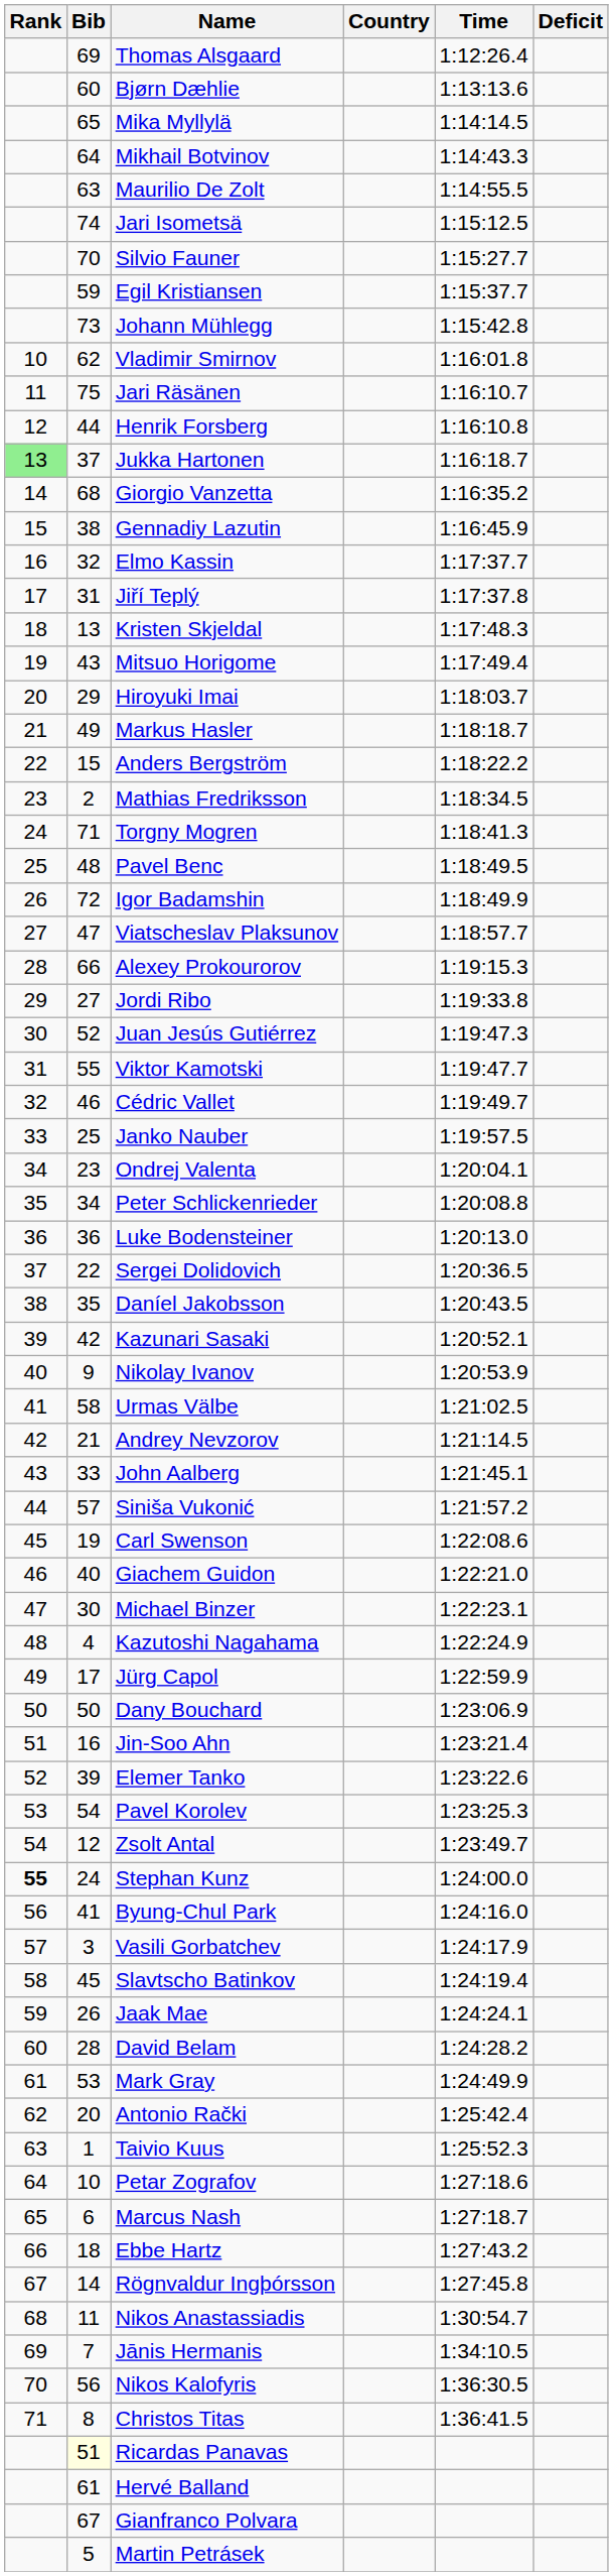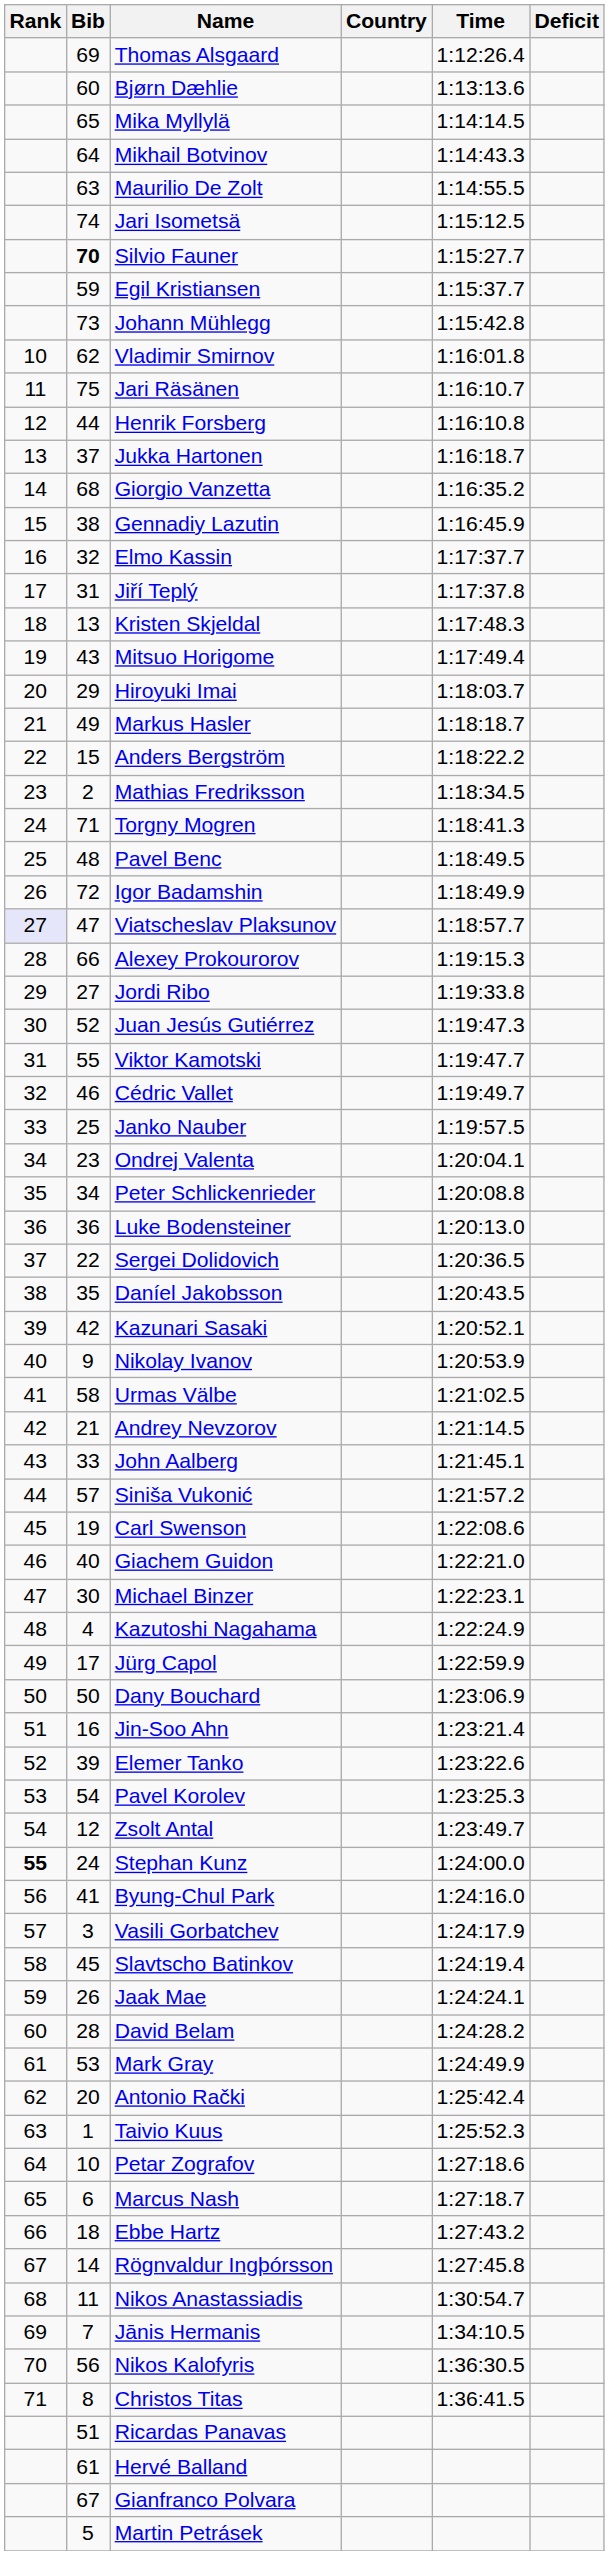Silvio Fauner | Bib: normal -> bold
Jukka Hartonen | Rank: lightgreen background -> no background
Viatscheslav Plaksunov | Rank: no background -> lavender background
Ricardas Panavas | Bib: lightyellow background -> no background
